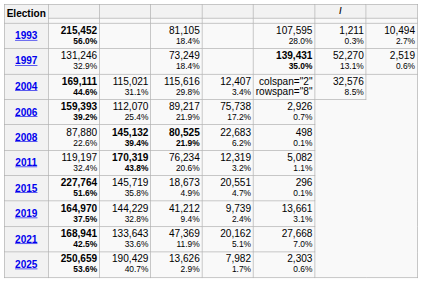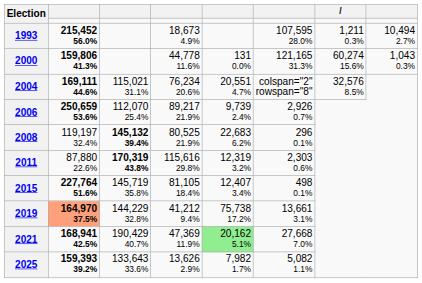1993 | column 4: 81,105 18.4% -> 18,673 4.9%
- row: 1997 | 131,246 32.9% | 73,249 18.4% | 139,431 35.0% | 52,270 13.1% | 2,519 0.6%
+ row: 2000 | 159,806 41.3% | 44,778 11.6% | 131 0.0% | 121,165 31.3% | 60,274 15.6% | 1,043 0.3%
2004 | column 4: 115,616 29.8% -> 76,234 20.6%
2004 | column 5: 12,407 3.4% -> 20,551 4.7%
2006 | column 2: 159,393 39.2% -> 250,659 53.6%
2006 | column 5: 75,738 17.2% -> 9,739 2.4%
2008 | column 2: 87,880 22.6% -> 119,197 32.4%
2008 | column 4: bold -> normal
2008 | column 6: 498 0.1% -> 296 0.1%
2011 | column 2: 119,197 32.4% -> 87,880 22.6%
2011 | column 4: 76,234 20.6% -> 115,616 29.8%
2011 | column 6: 5,082 1.1% -> 2,303 0.6%
2015 | column 4: 18,673 4.9% -> 81,105 18.4%
2015 | column 5: 20,551 4.7% -> 12,407 3.4%
2015 | column 6: 296 0.1% -> 498 0.1%
2019 | column 2: no background -> lightsalmon background
2019 | column 5: 9,739 2.4% -> 75,738 17.2%
2021 | column 3: 133,643 33.6% -> 190,429 40.7%
2021 | column 5: no background -> lightgreen background
2025 | column 2: 250,659 53.6% -> 159,393 39.2%
2025 | column 3: 190,429 40.7% -> 133,643 33.6%
2025 | column 6: 2,303 0.6% -> 5,082 1.1%
